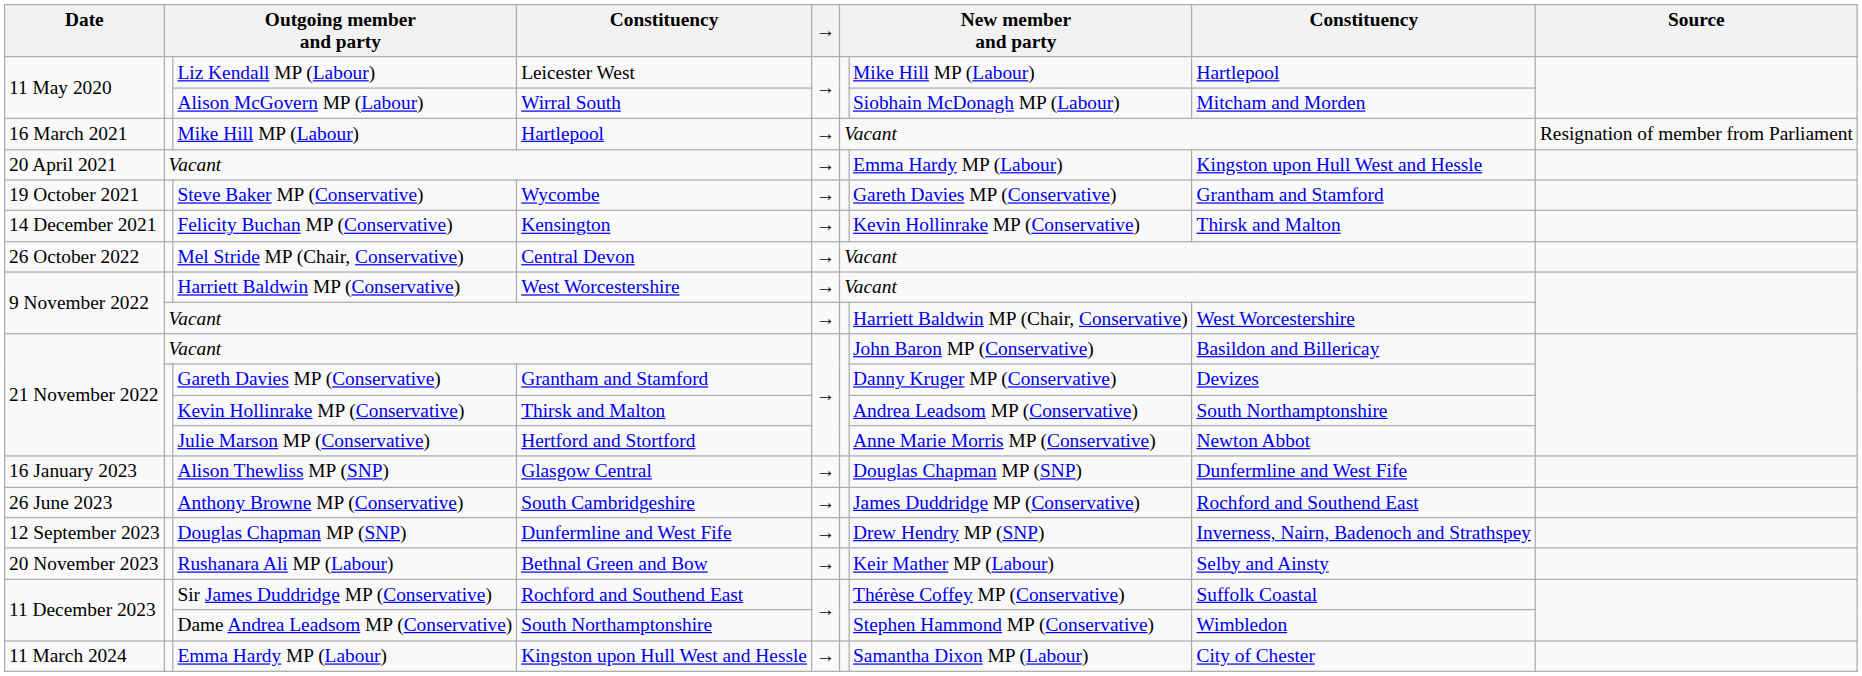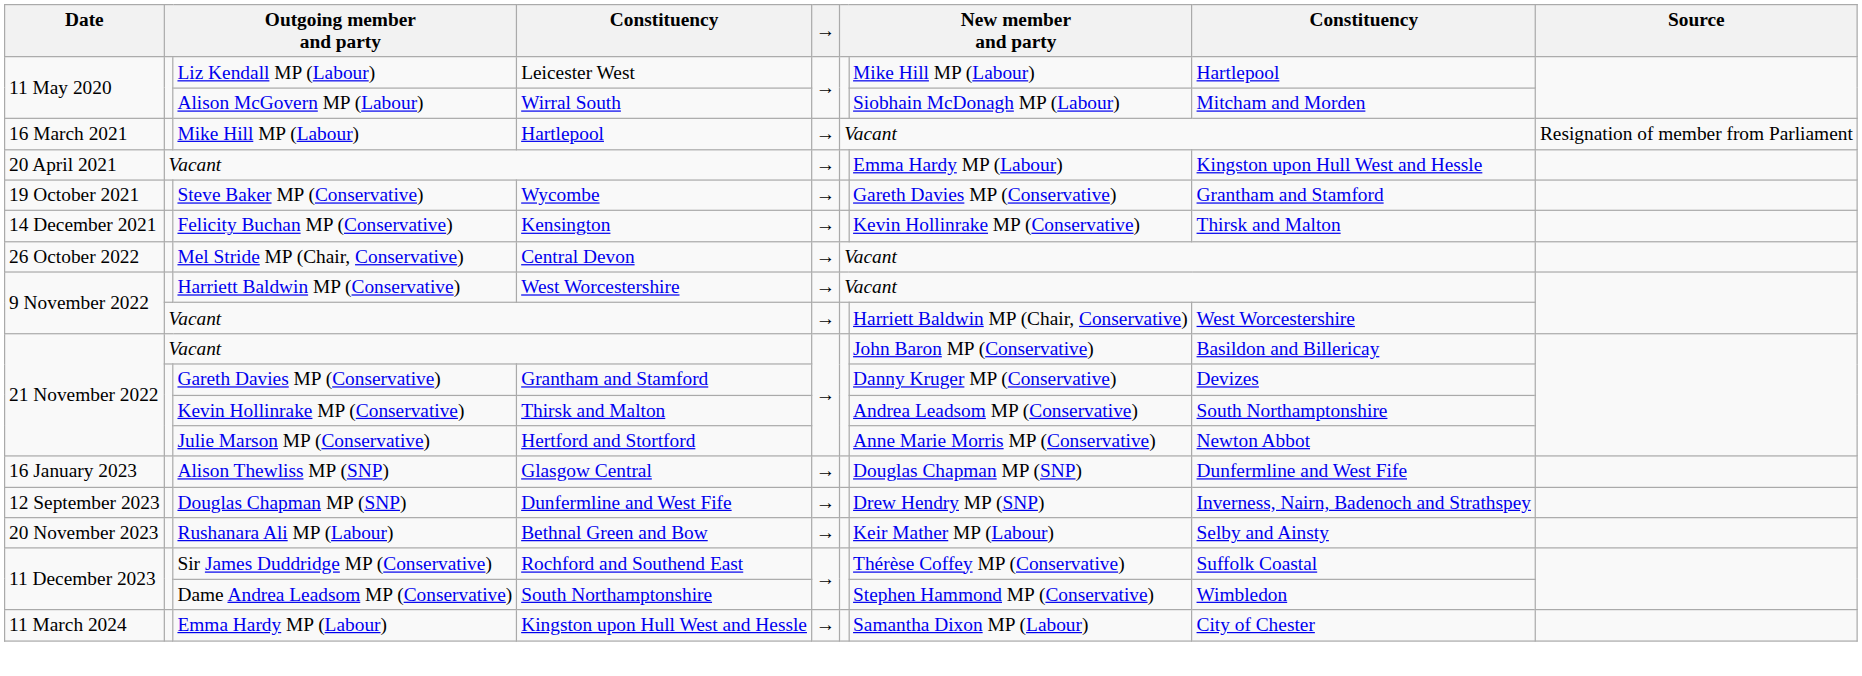- row: 26 June 2023 | Anthony Browne MP (Conservative) | South Cambridgeshire | → | James Duddridge MP (Conservative) | Rochford and Southend East
